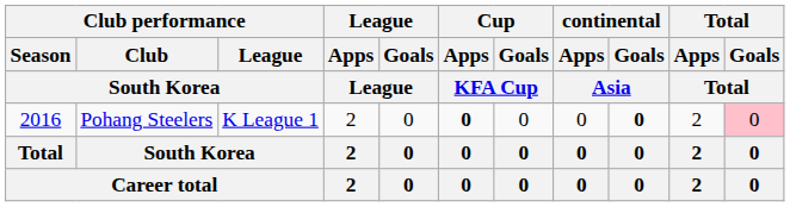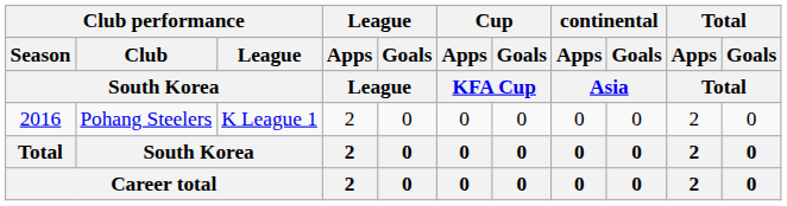Pohang Steelers | Cup / Apps / KFA Cup: bold -> normal
Pohang Steelers | continental / Goals / Asia: bold -> normal
Pohang Steelers | Total / Goals / Total: pink background -> no background
